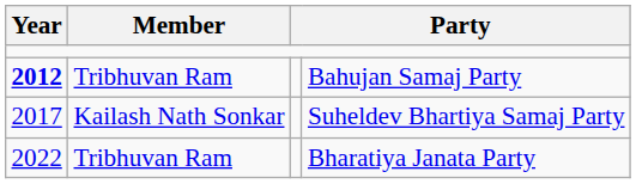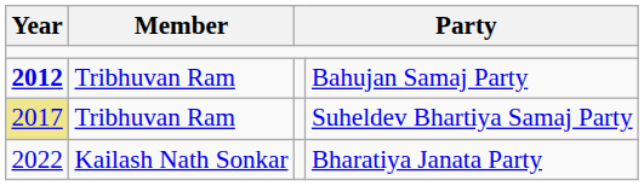Suheldev Bhartiya Samaj Party | Year: no background -> khaki background
Suheldev Bhartiya Samaj Party | Member: Kailash Nath Sonkar -> Tribhuvan Ram
Bharatiya Janata Party | Member: Tribhuvan Ram -> Kailash Nath Sonkar
